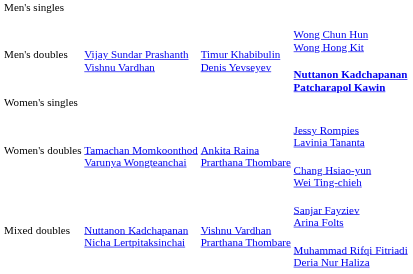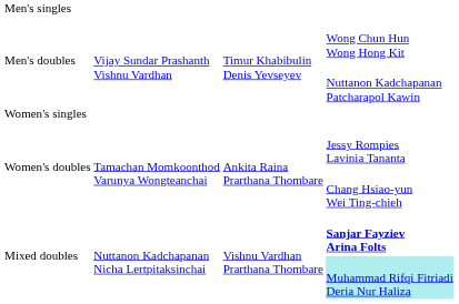Nuttanon Kadchapanan Patcharapol Kawin | column 4: bold -> normal
Sanjar Fayziev Arina Folts | column 4: normal -> bold
Muhammad Rifqi Fitriadi Deria Nur Haliza | column 4: no background -> paleturquoise background
